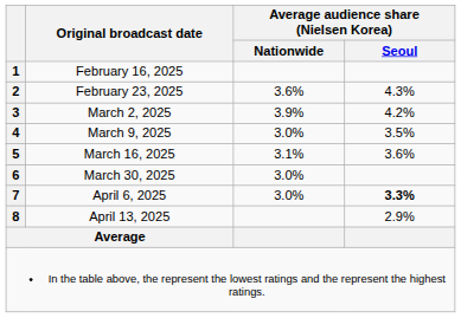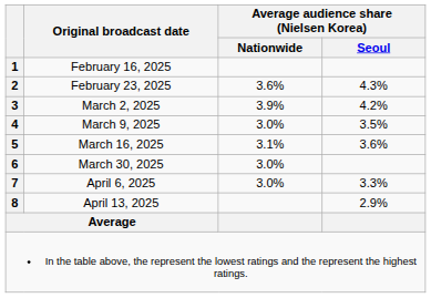April 6, 2025 | Average audience share (Nielsen Korea) / Seoul: bold -> normal
